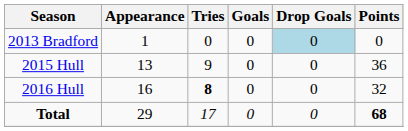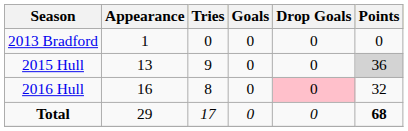2013 Bradford | Drop Goals: lightblue background -> no background
2015 Hull | Points: no background -> lightgrey background
2016 Hull | Tries: bold -> normal
2016 Hull | Drop Goals: no background -> pink background
